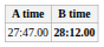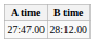27:47.00 | B time: bold -> normal
